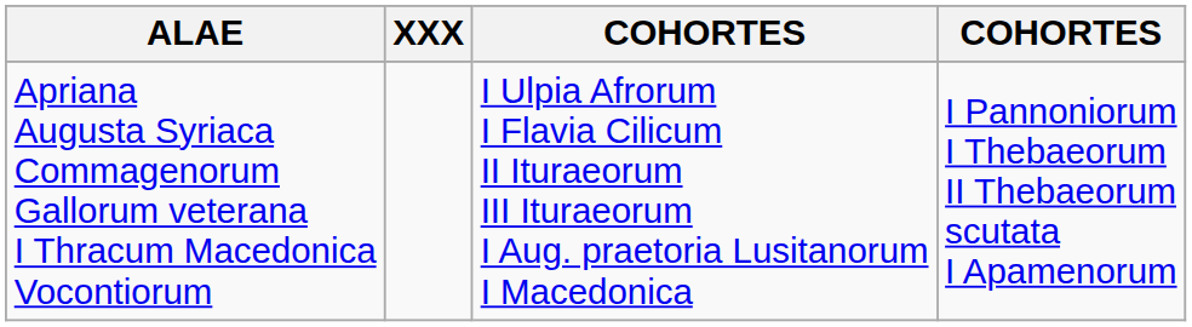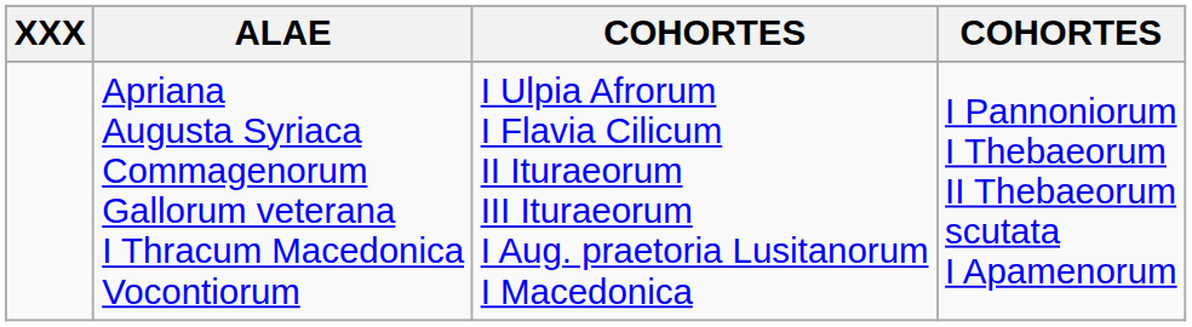columns swapped: ALAE <-> XXX
